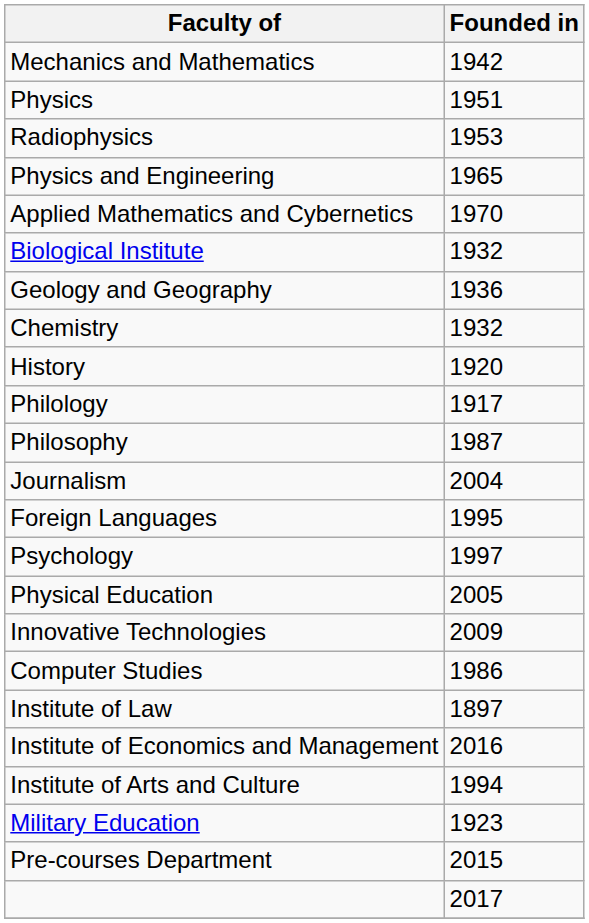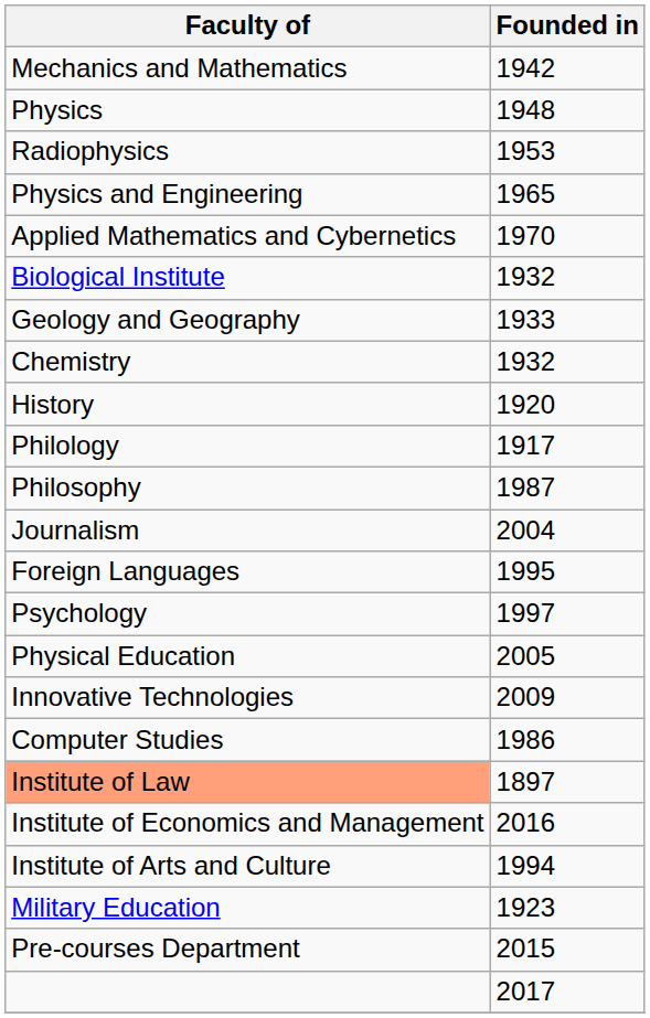row 3 | Founded in: 1951 -> 1948
row 8 | Founded in: 1936 -> 1933
row 19 | Faculty of: no background -> lightsalmon background
